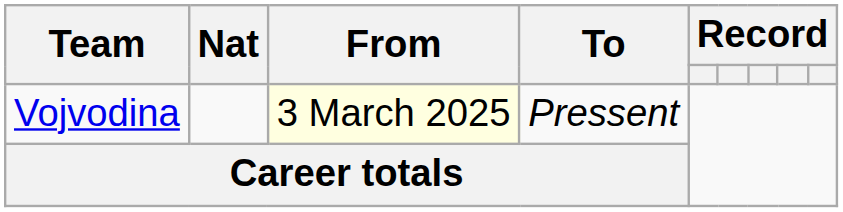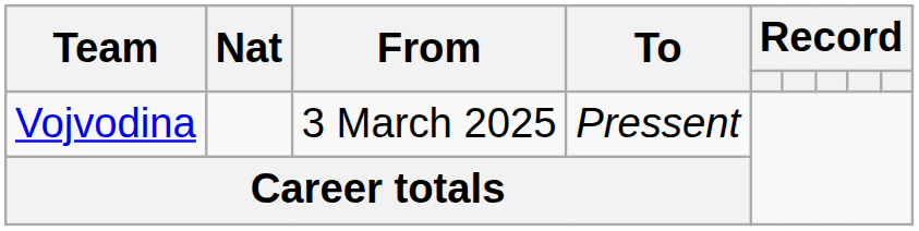Vojvodina | From: lightyellow background -> no background
